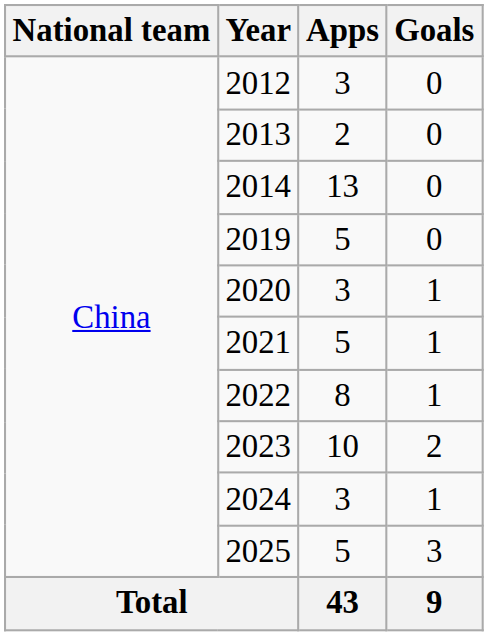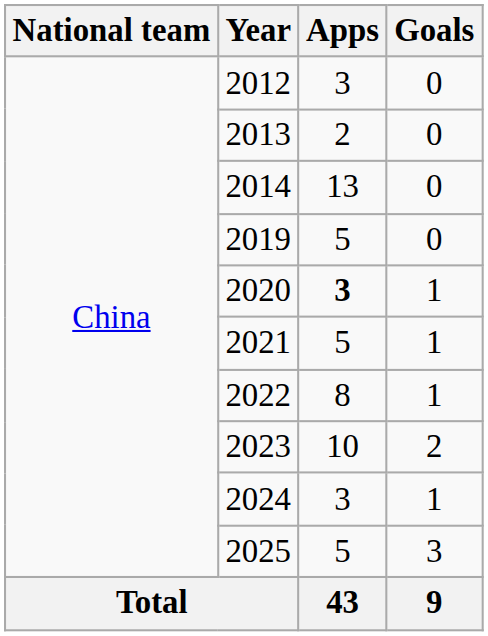2020 | Apps: normal -> bold
